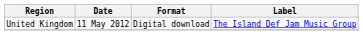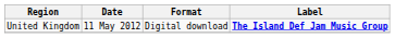United Kingdom | Label: normal -> bold
